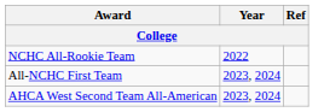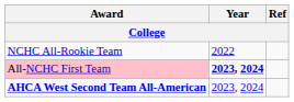row 4 | Award: no background -> pink background
row 4 | Year: normal -> bold
row 5 | Award: normal -> bold
